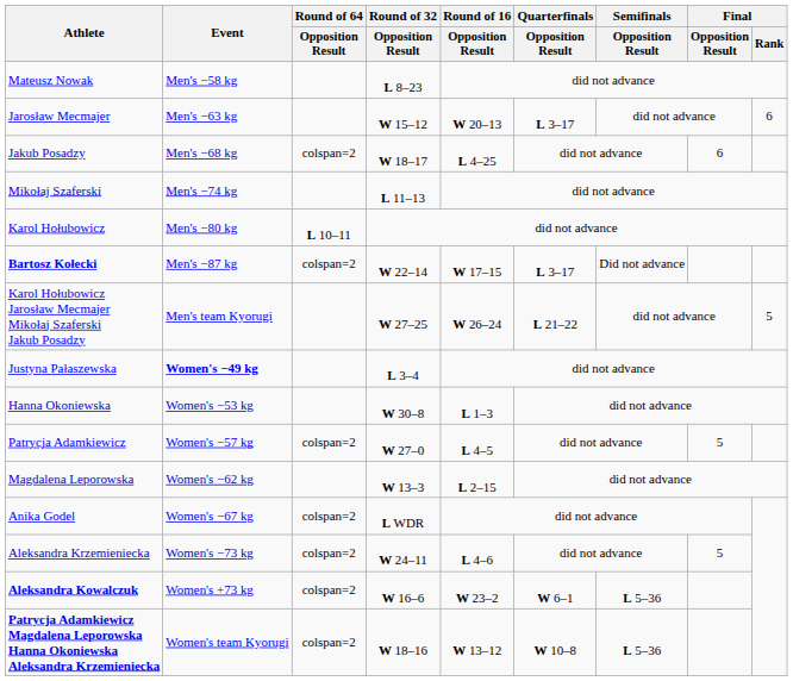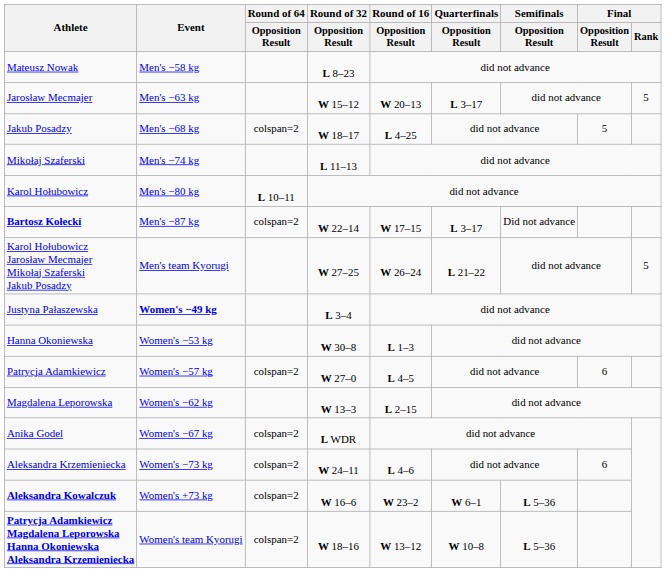Jarosław Mecmajer | Final / Rank: 6 -> 5
Jakub Posadzy | Final / Opposition Result: 6 -> 5
Patrycja Adamkiewicz | Final / Opposition Result: 5 -> 6
Aleksandra Krzemieniecka | Final / Opposition Result: 5 -> 6
